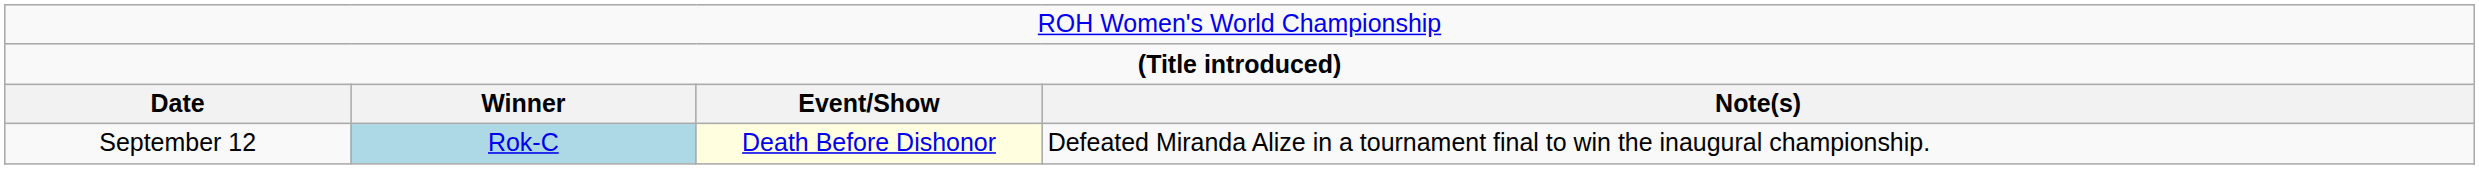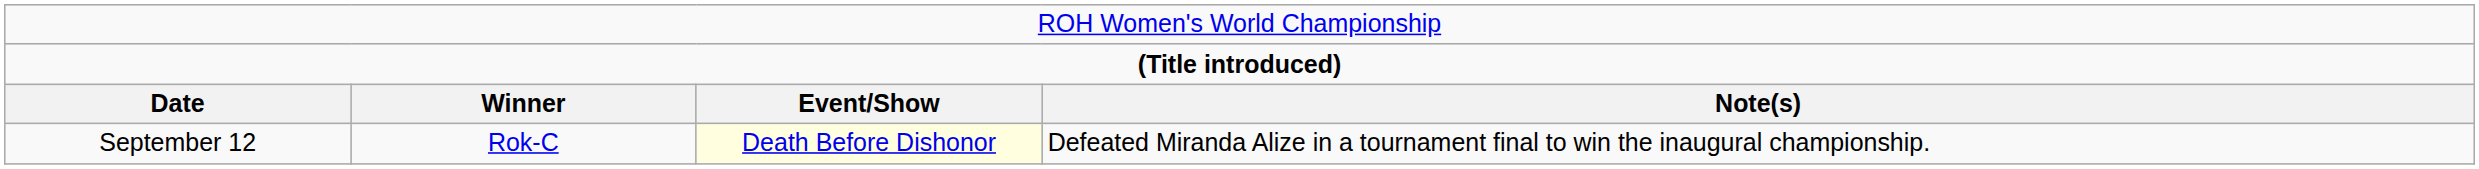September 12 | column 2: lightblue background -> no background
